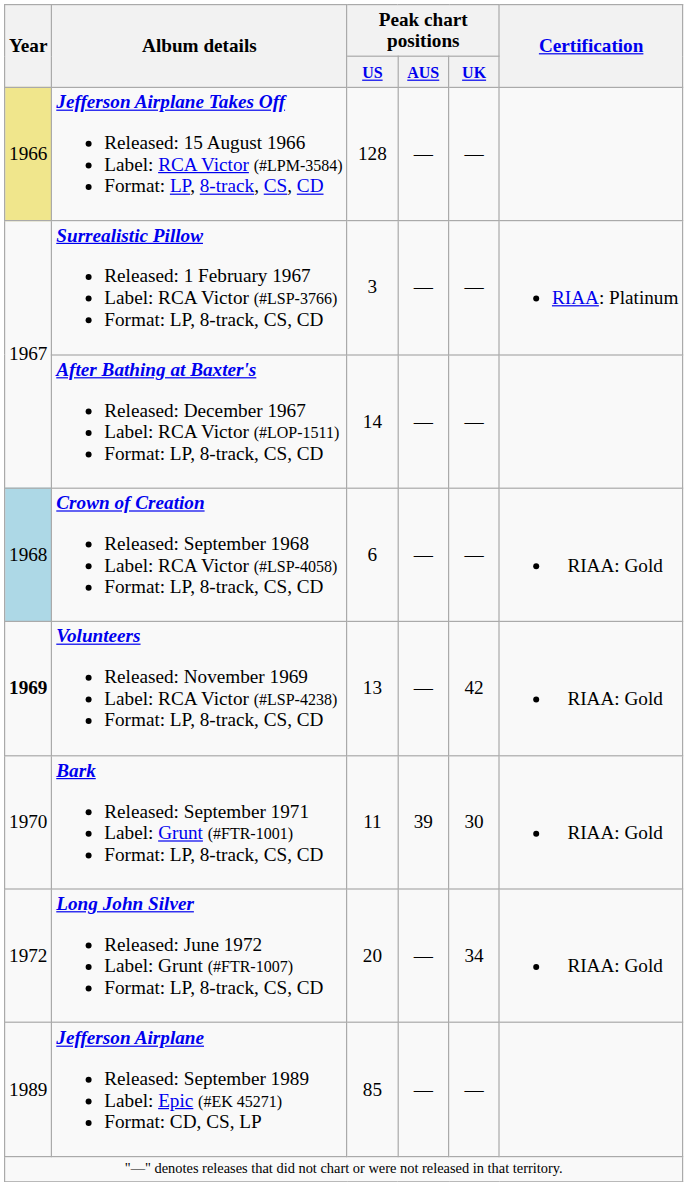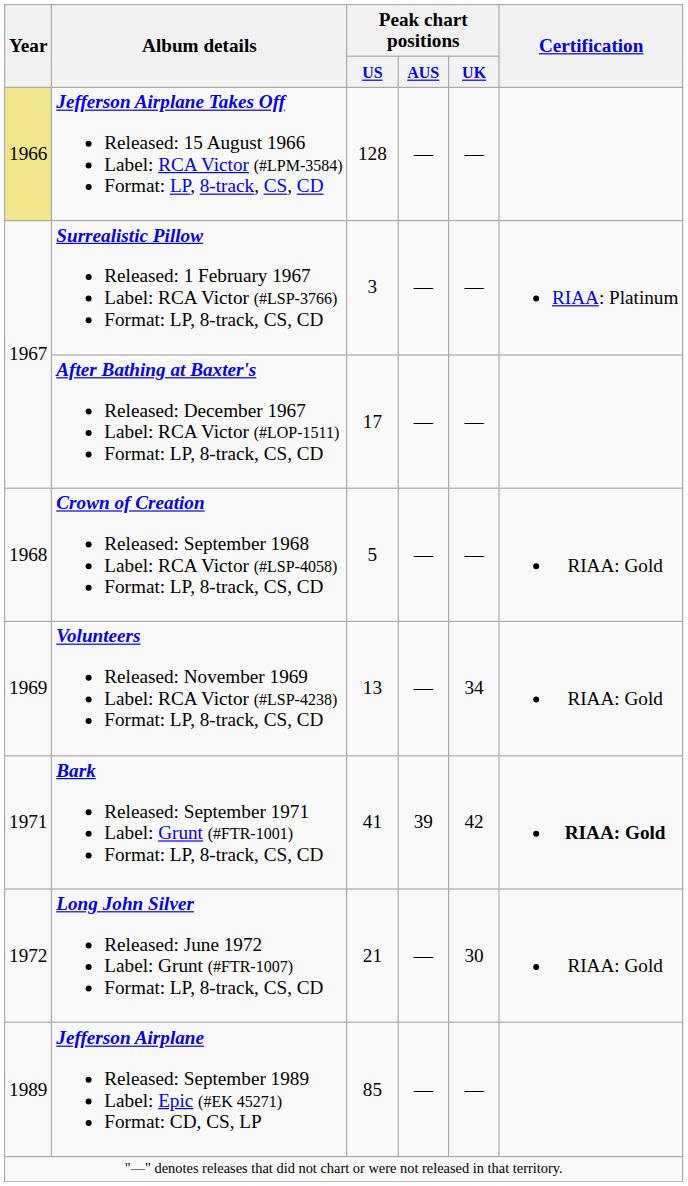row 5 | Peak chart positions / US: 14 -> 17
row 6 | Year: lightblue background -> no background
row 6 | Peak chart positions / US: 6 -> 5
row 7 | Year: bold -> normal
row 7 | Peak chart positions / UK: 42 -> 34
row 8 | Year: 1970 -> 1971
row 8 | Peak chart positions / US: 11 -> 41
row 8 | Peak chart positions / UK: 30 -> 42
row 8 | Certification: normal -> bold
row 9 | Peak chart positions / US: 20 -> 21
row 9 | Peak chart positions / UK: 34 -> 30
